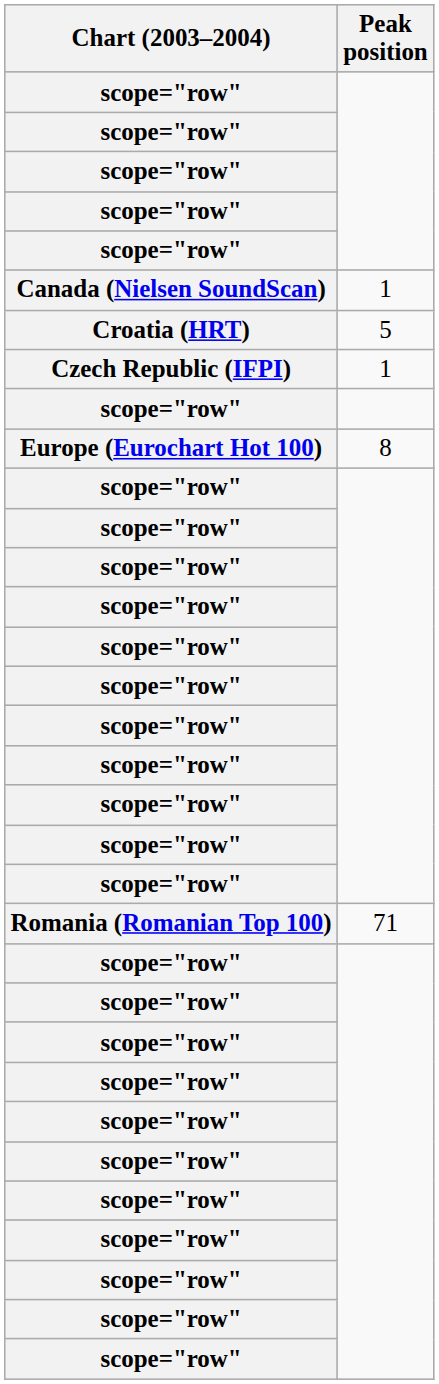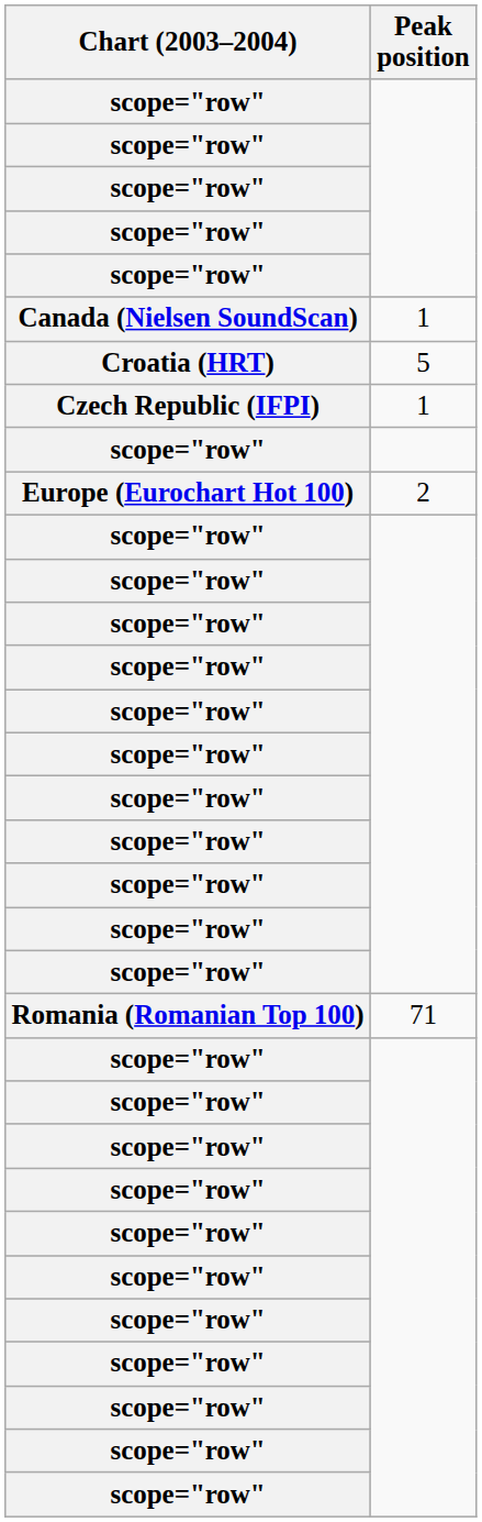Europe (Eurochart Hot 100) | Peak position: 8 -> 2
